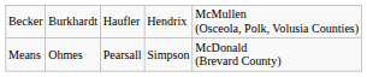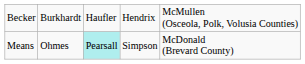Means | column 3: no background -> paleturquoise background
